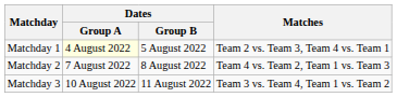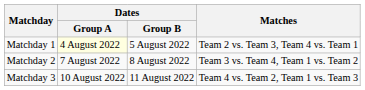Matchday 2 | Matches: Team 4 vs. Team 2, Team 1 vs. Team 3 -> Team 3 vs. Team 4, Team 1 vs. Team 2
Matchday 3 | Matches: Team 3 vs. Team 4, Team 1 vs. Team 2 -> Team 4 vs. Team 2, Team 1 vs. Team 3
